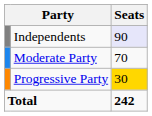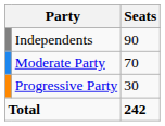Independents | Seats: lavender background -> no background
Progressive Party | Seats: gold background -> no background
